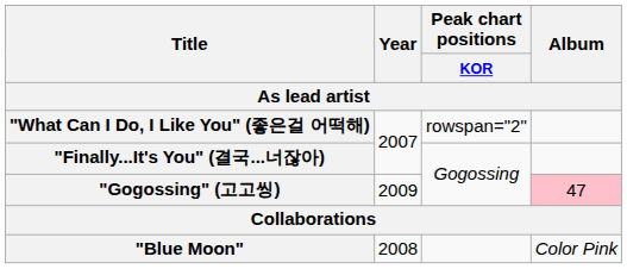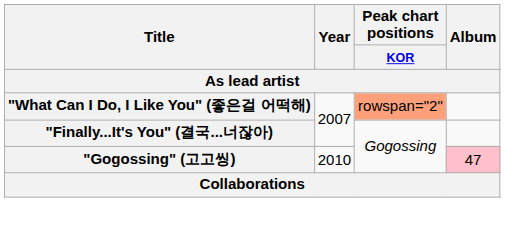"What Can I Do, I Like You" (좋은걸 어떡해) | Peak chart positions / KOR: no background -> lightsalmon background
"Gogossing" (고고씽) | Year: 2009 -> 2010
- row: "Blue Moon" | 2008 | Color Pink
